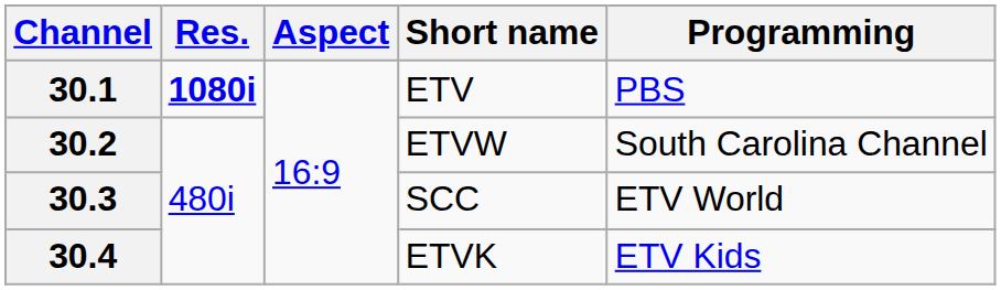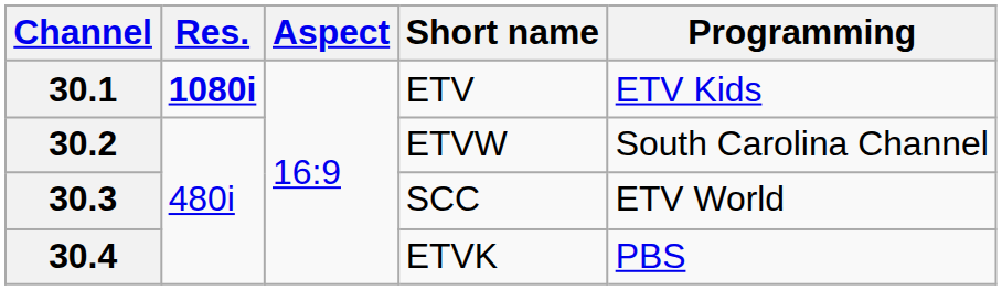30.1 | Programming: PBS -> ETV Kids
30.4 | Programming: ETV Kids -> PBS
